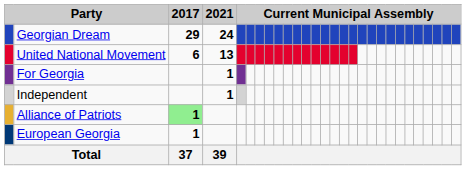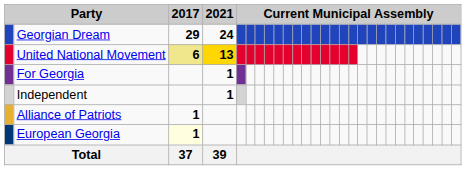United National Movement | 2017: no background -> khaki background
United National Movement | 2021: no background -> gold background
Alliance of Patriots | 2017: lightgreen background -> no background
European Georgia | 2017: no background -> lightyellow background
